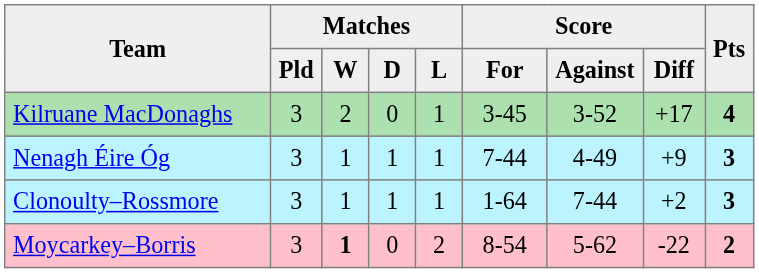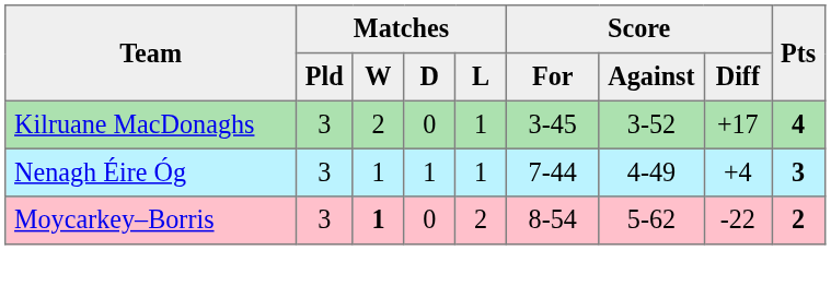Nenagh Éire Óg | Score / Diff: +9 -> +4
- row: Clonoulty–Rossmore | 3 | 1 | 1 | 1 | 1-64 | 7-44 | +2 | 3
